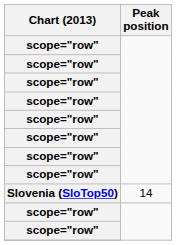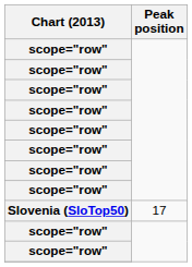Slovenia (SloTop50) | Peak position: 14 -> 17
